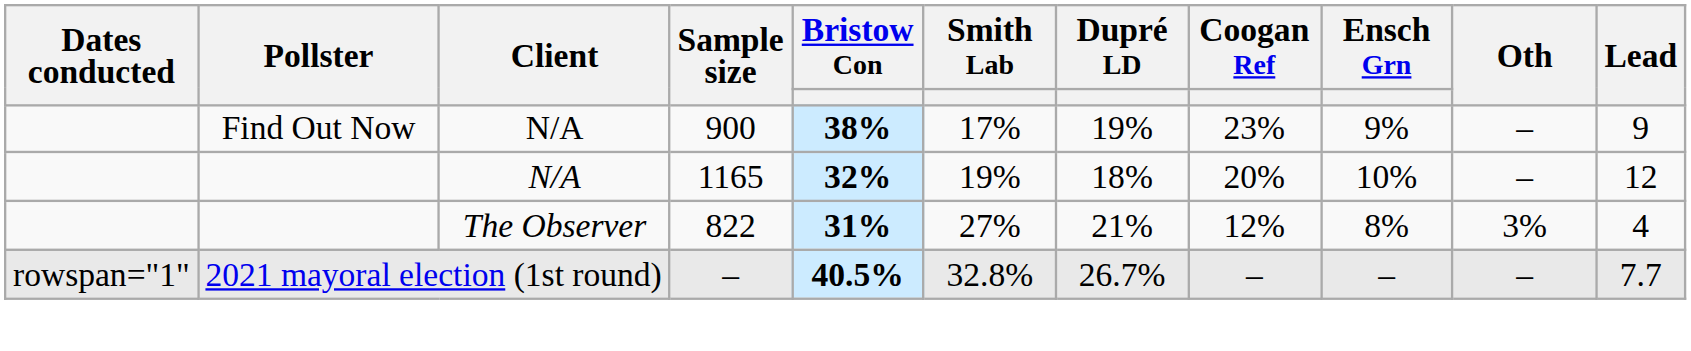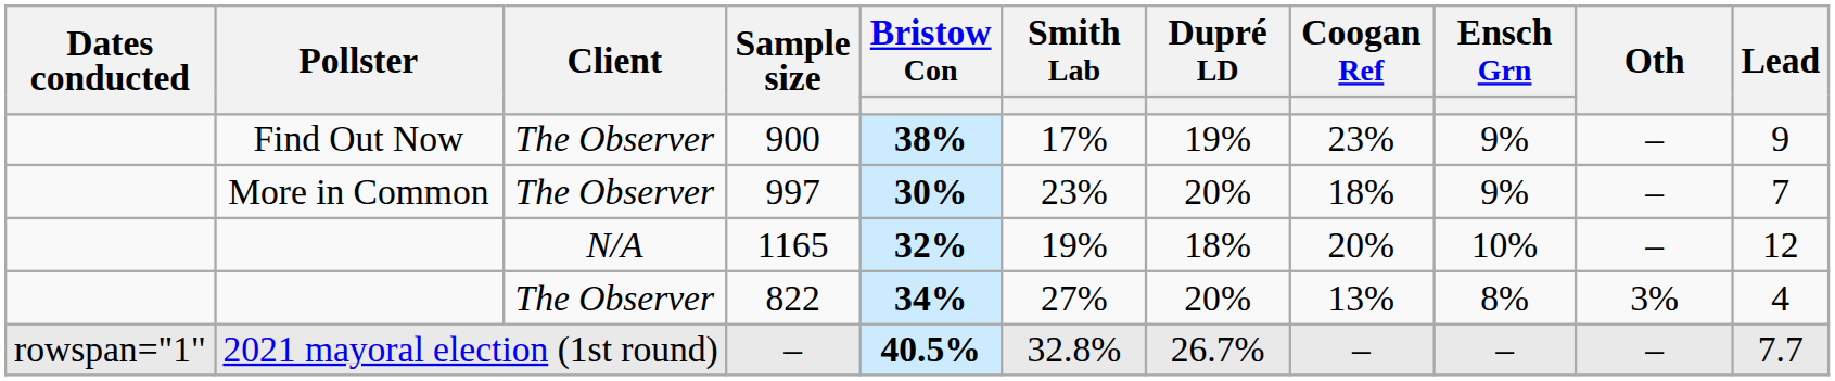900 | Client: N/A -> The Observer
+ row: More in Common | The Observer | 997 | 30% | 23% | 20% | 18% | 9% | – | 7
822 | Bristow Con: 31% -> 34%
822 | Dupré LD: 21% -> 20%
822 | Coogan Ref: 12% -> 13%
